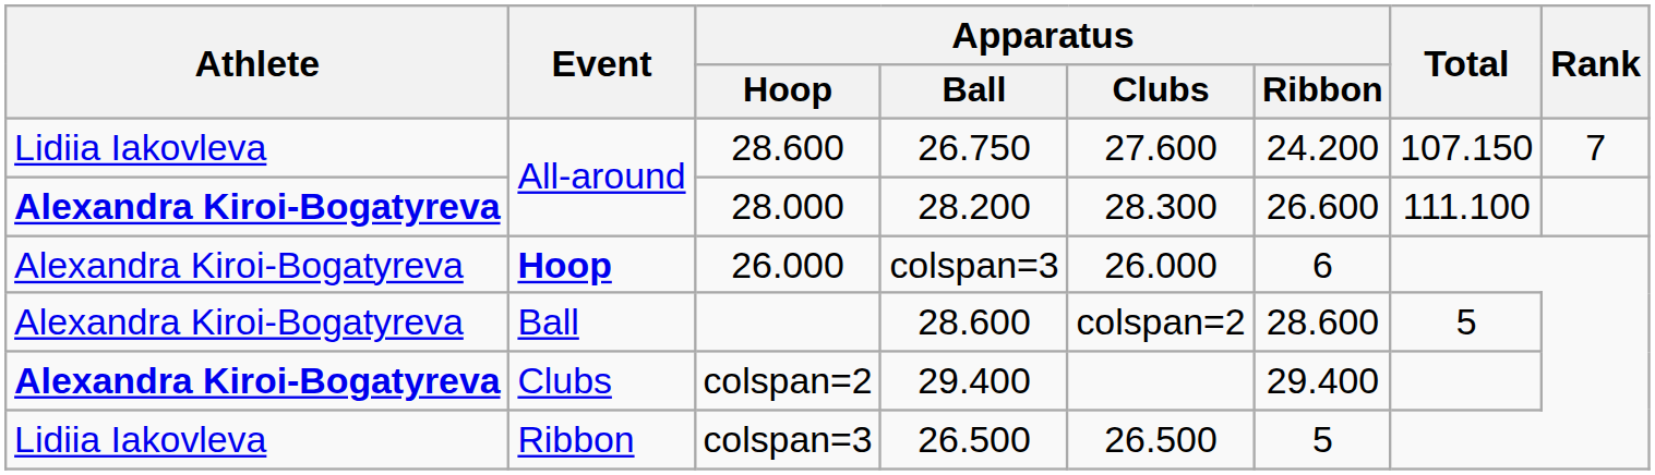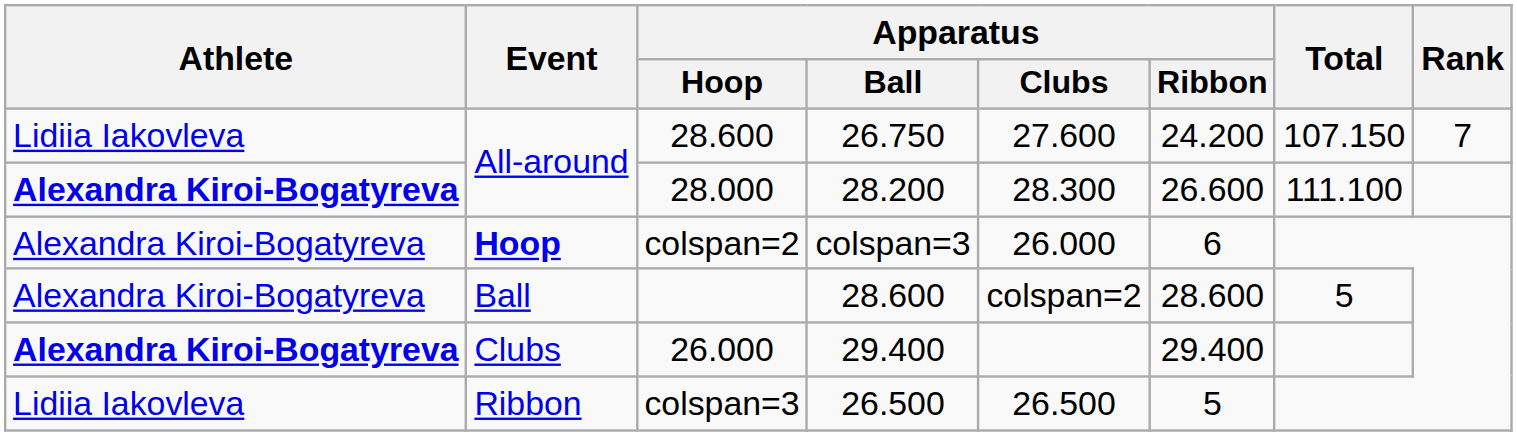row 5 | Apparatus / Hoop: 26.000 -> colspan=2
row 7 | Apparatus / Hoop: colspan=2 -> 26.000
